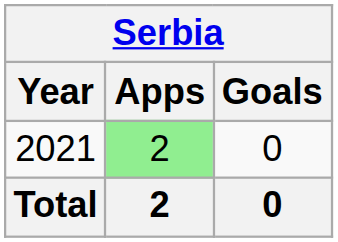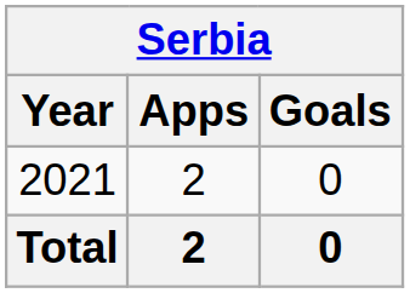2021 | Apps: lightgreen background -> no background
